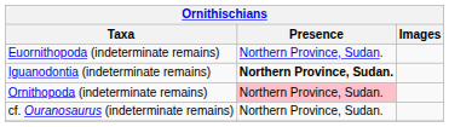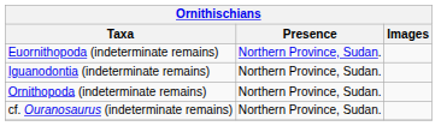Iguanodontia (indeterminate remains) | Presence: bold -> normal
Ornithopoda (indeterminate remains) | Presence: pink background -> no background
